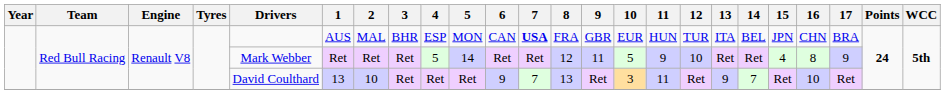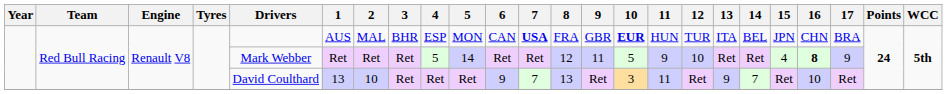row 2 | 10: normal -> bold
row 3 | 16: normal -> bold
